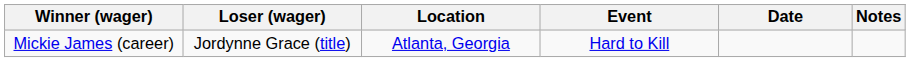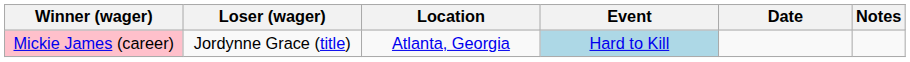row 2 | Winner (wager): no background -> pink background
row 2 | Event: no background -> lightblue background
